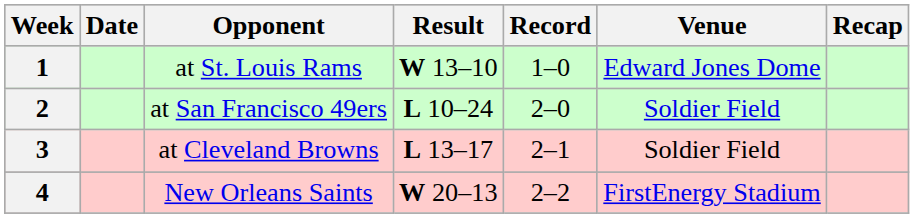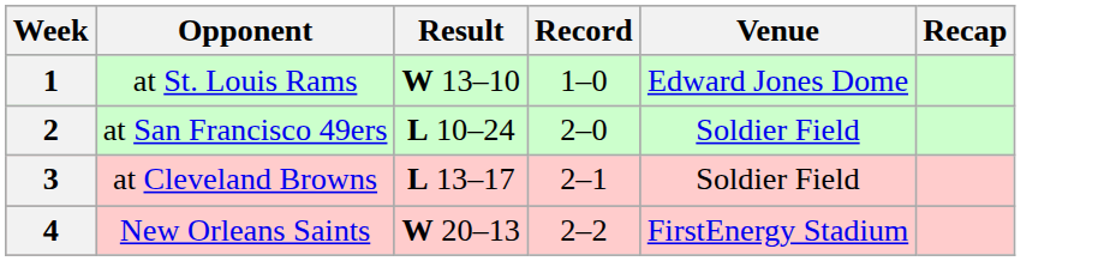- column: Date
